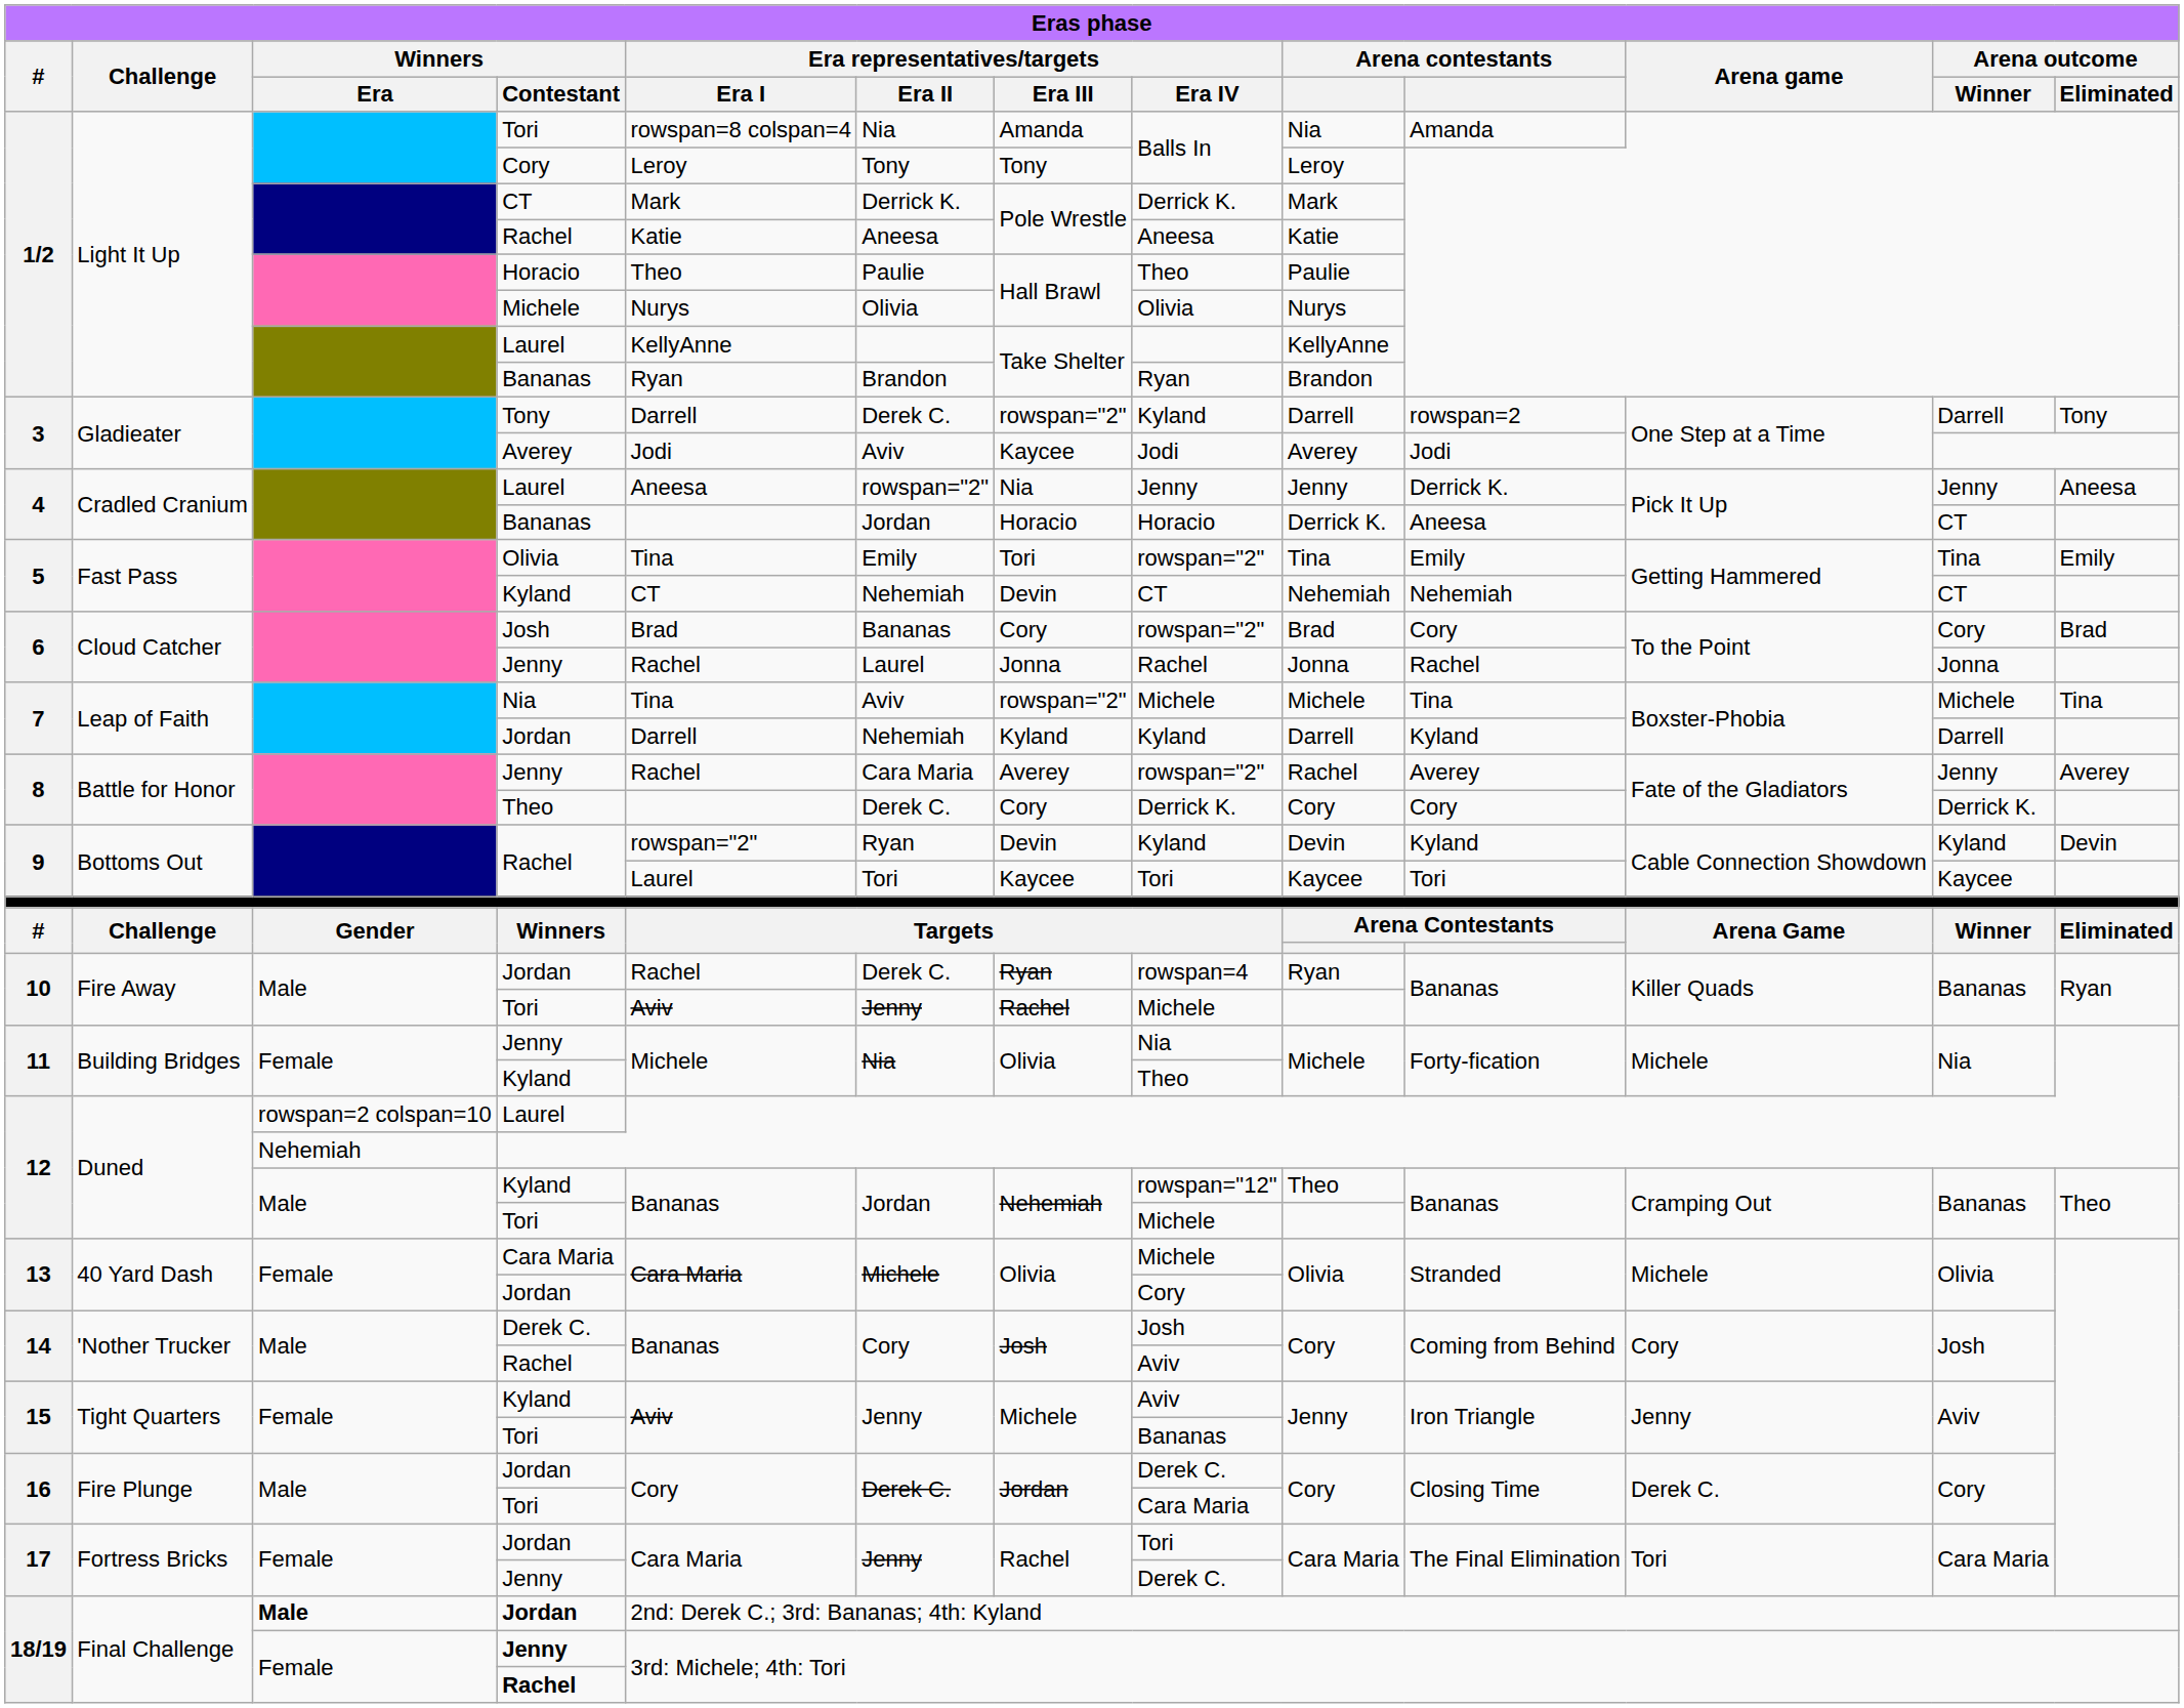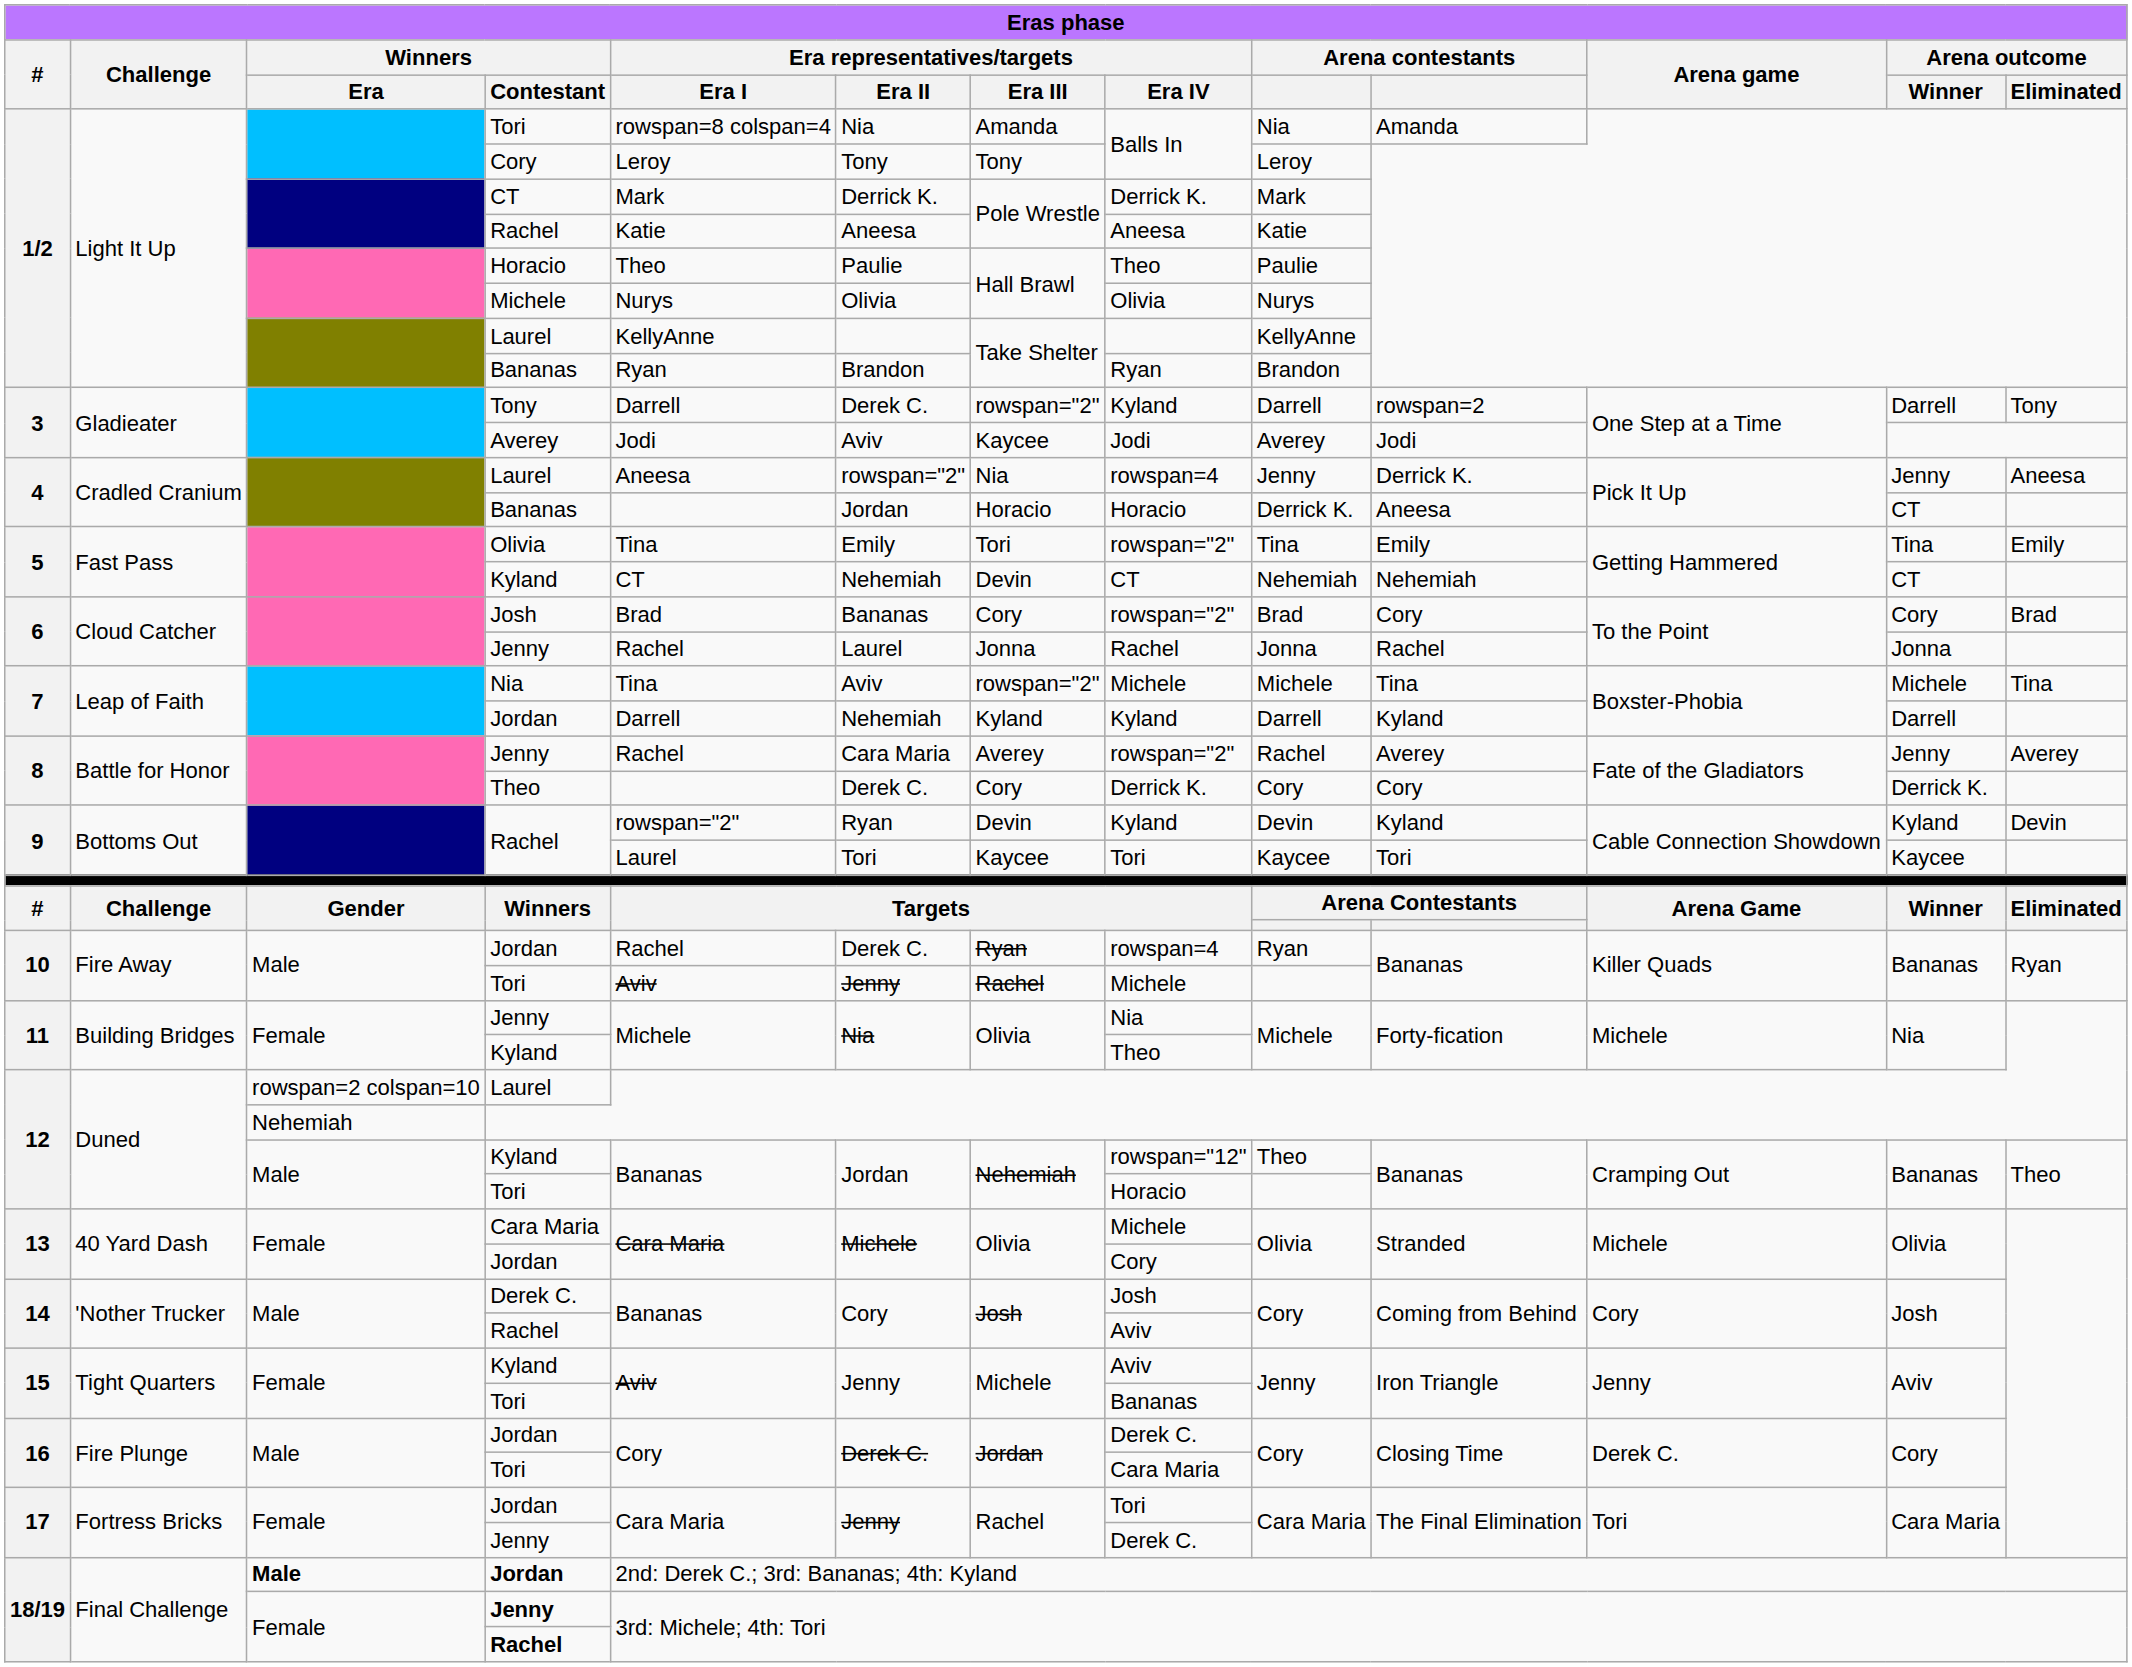4 / Laurel | Era representatives/targets / Era IV: Jenny -> rowspan=4
12 / Tori | Era representatives/targets / Era IV: Michele -> Horacio
